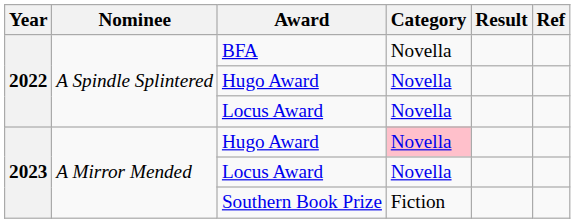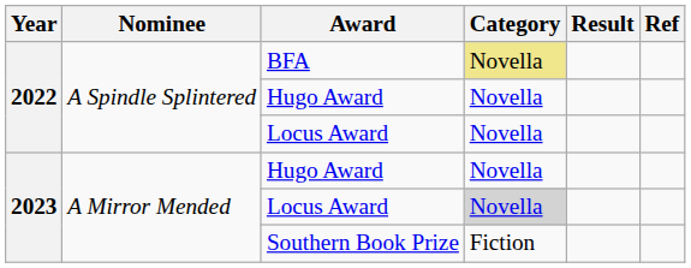BFA | Category: no background -> khaki background
2023 / Hugo Award | Category: pink background -> no background
2023 / Locus Award | Category: no background -> lightgrey background
